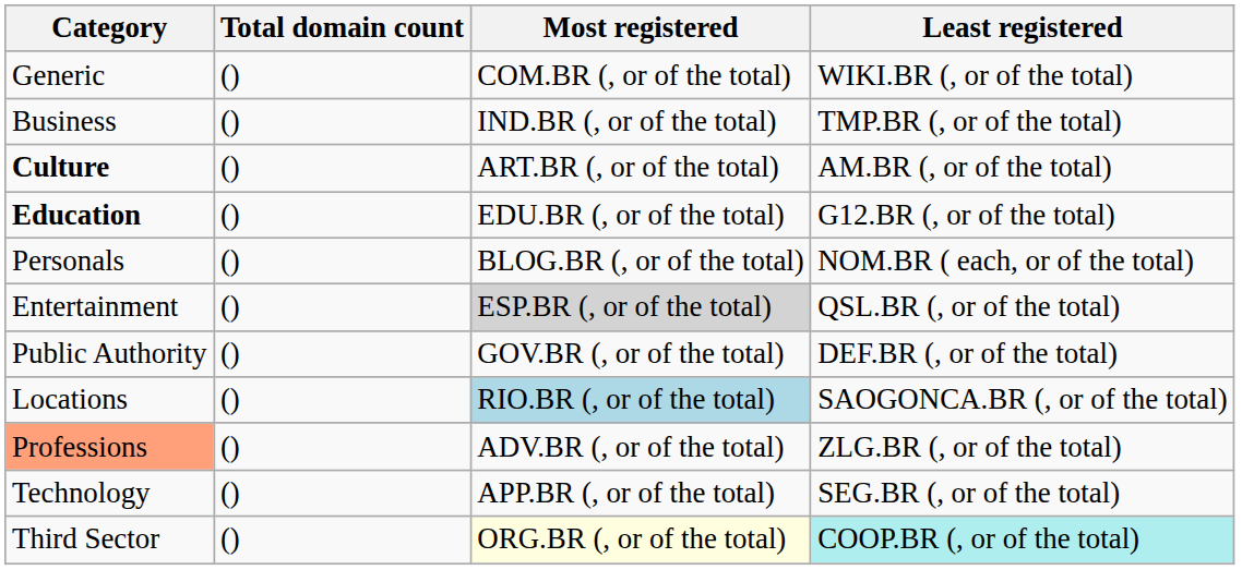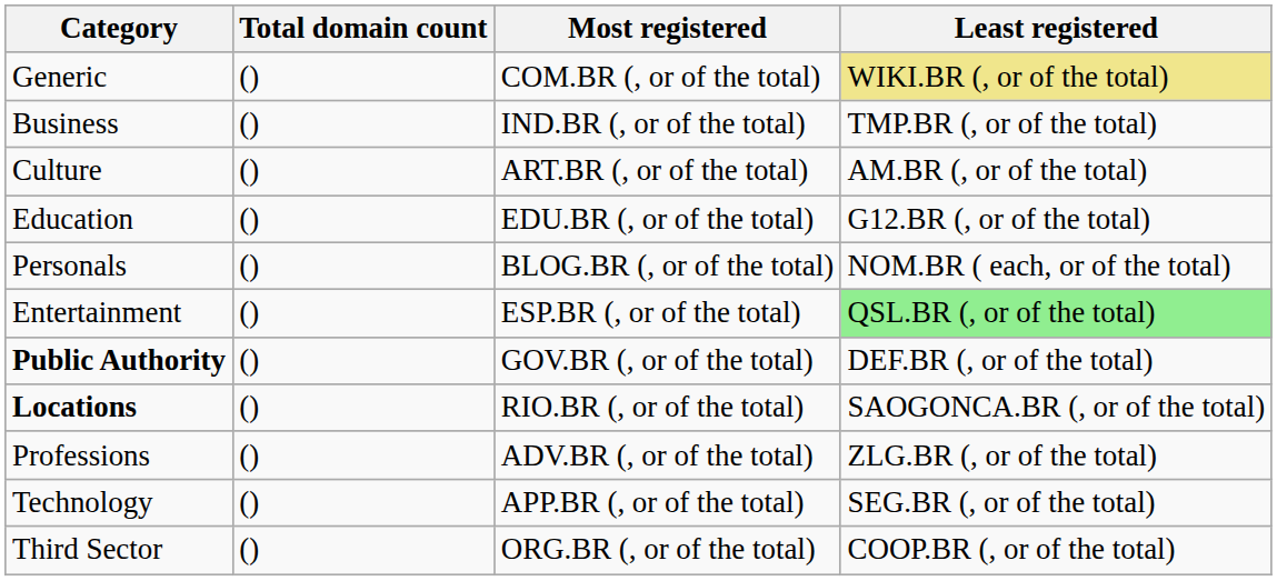row 2 | Least registered: no background -> khaki background
row 4 | Category: bold -> normal
row 5 | Category: bold -> normal
row 7 | Most registered: lightgrey background -> no background
row 7 | Least registered: no background -> lightgreen background
row 8 | Category: normal -> bold
row 9 | Category: normal -> bold
row 9 | Most registered: lightblue background -> no background
row 10 | Category: lightsalmon background -> no background
row 12 | Most registered: lightyellow background -> no background
row 12 | Least registered: paleturquoise background -> no background
